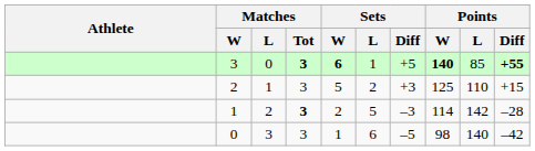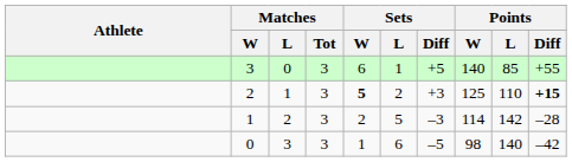row 3 | Matches / Tot: bold -> normal
row 3 | Sets / W: bold -> normal
row 3 | Points / W: bold -> normal
row 3 | Points / Diff: bold -> normal
row 4 | Sets / W: normal -> bold
row 4 | Points / Diff: normal -> bold
row 5 | Matches / Tot: bold -> normal
